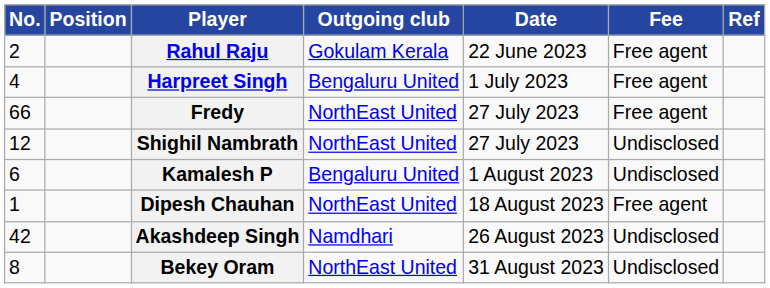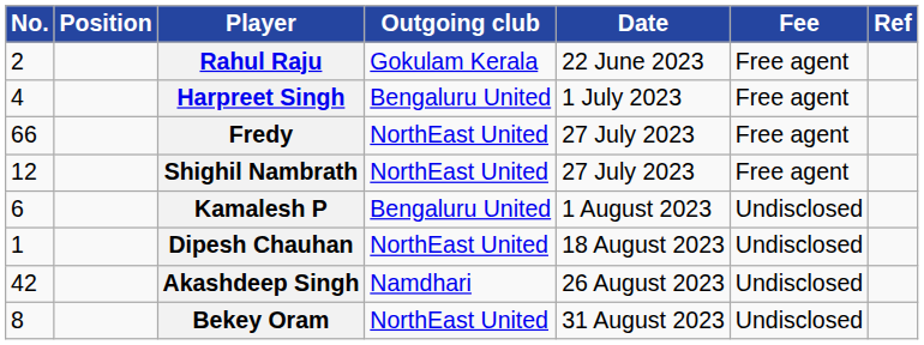Shighil Nambrath | Fee: Undisclosed -> Free agent
Dipesh Chauhan | Fee: Free agent -> Undisclosed
